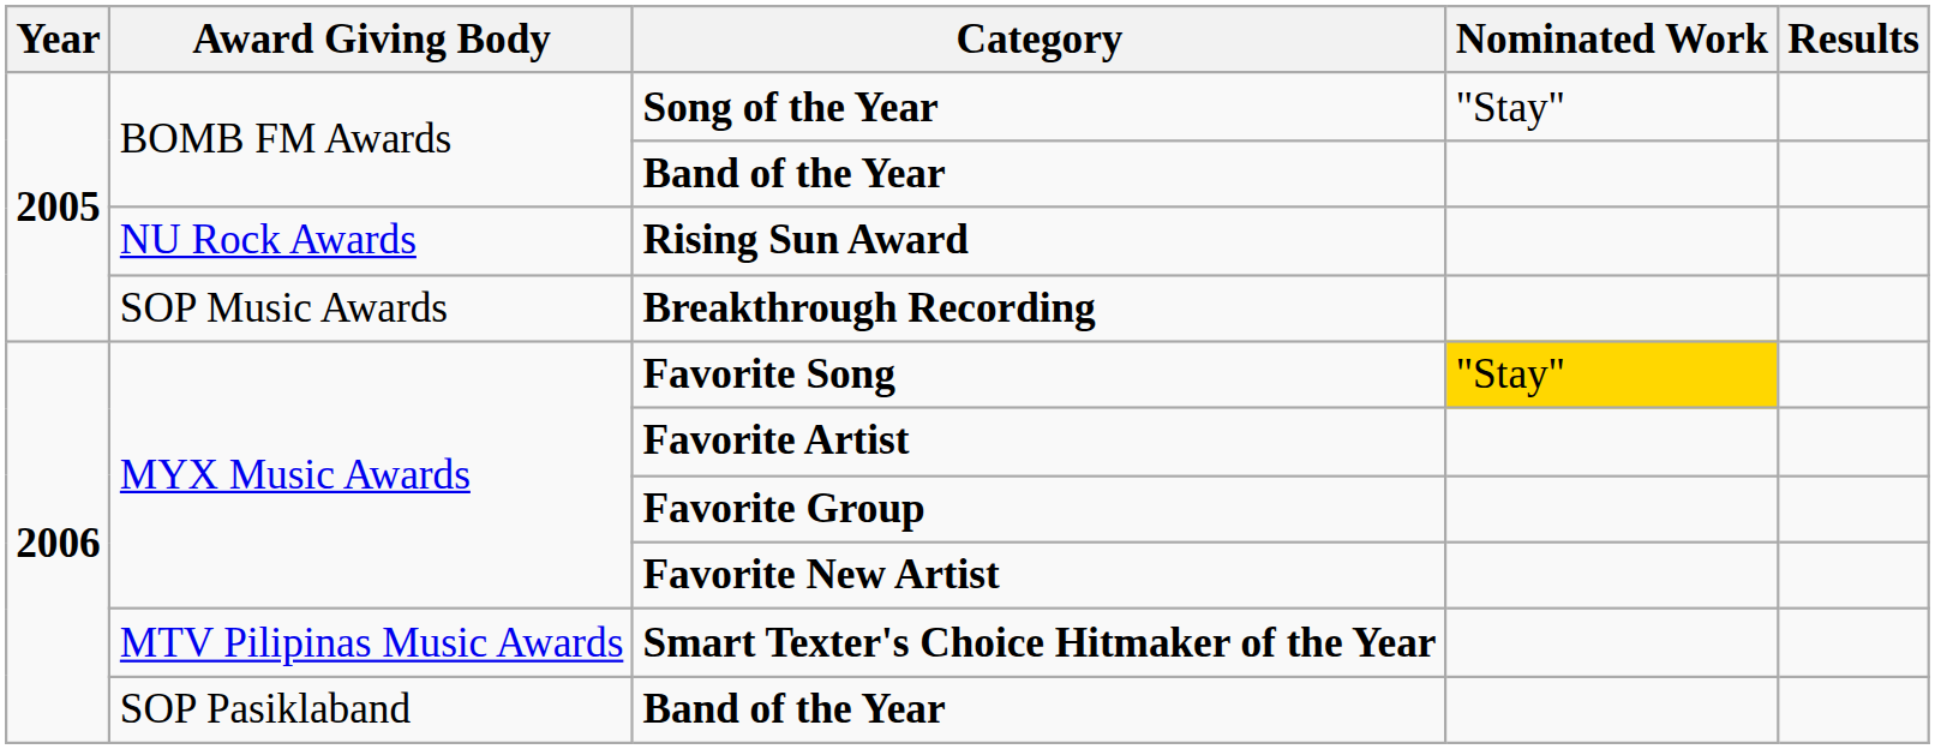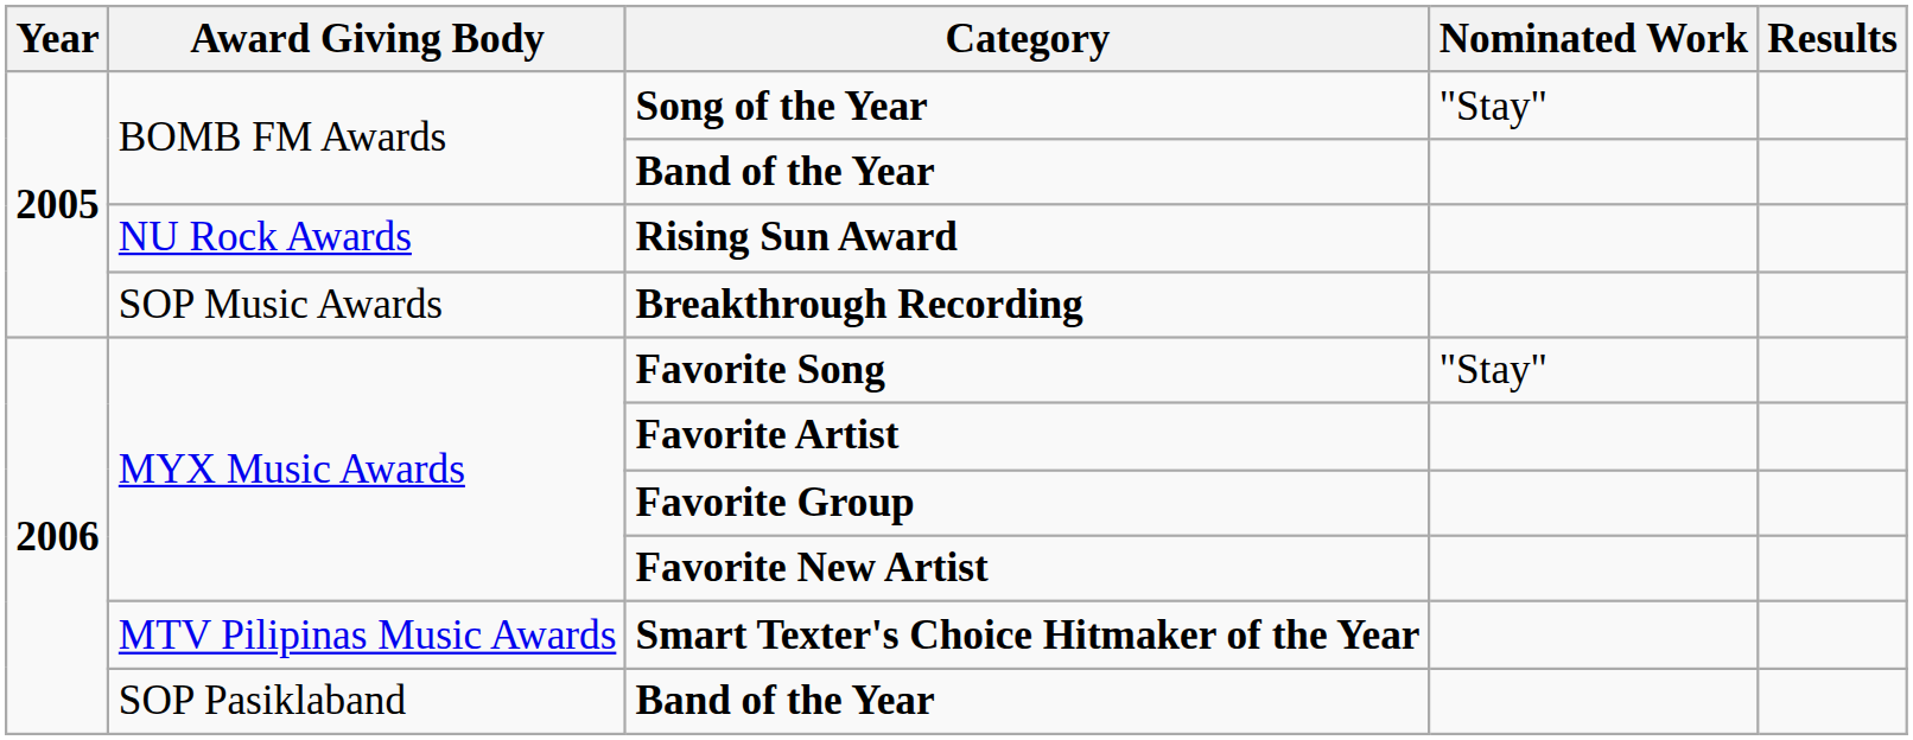Favorite Song | Nominated Work: gold background -> no background
